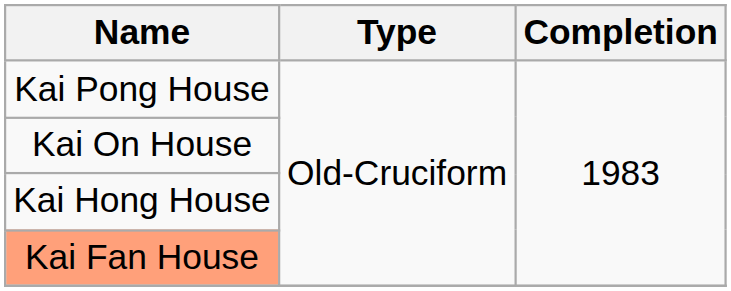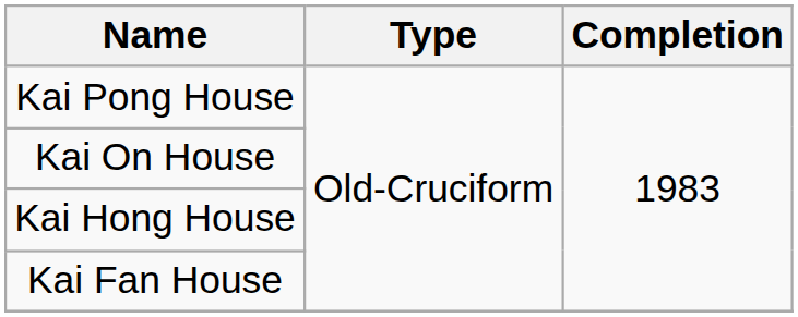Kai Fan House | Name: lightsalmon background -> no background
